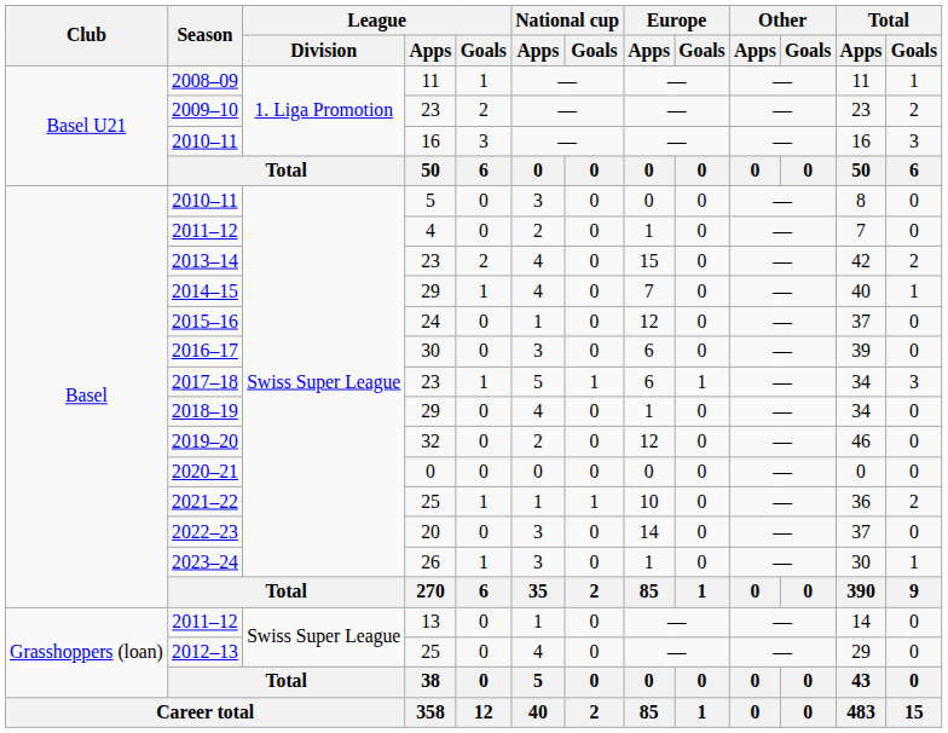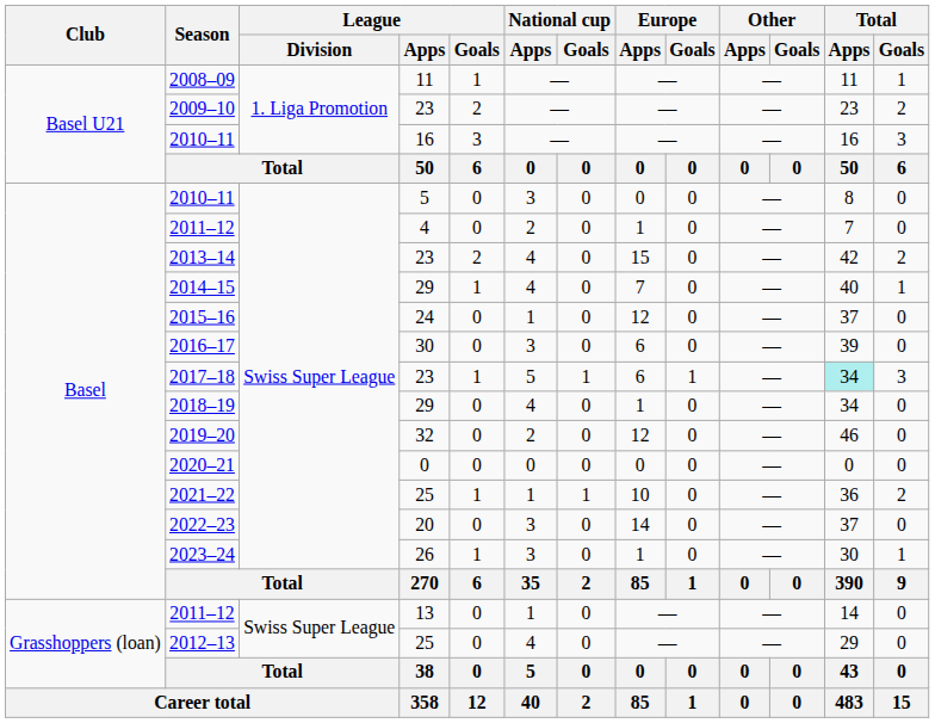2017–18 | Total / Apps: no background -> paleturquoise background
